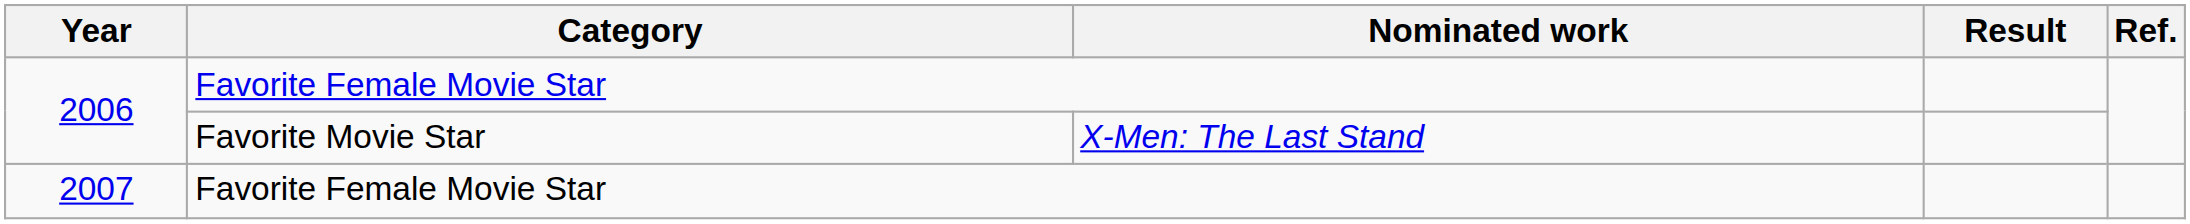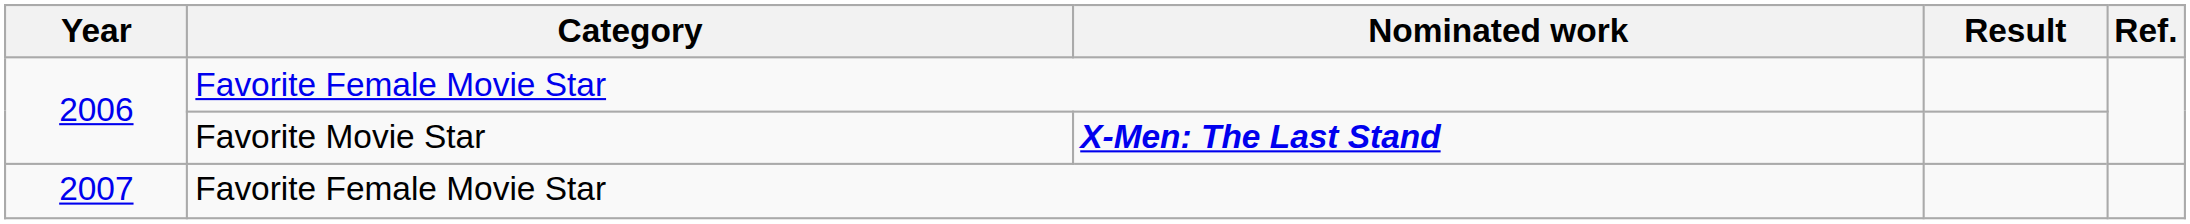2006 / Favorite Movie Star | Nominated work: normal -> bold
